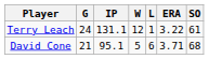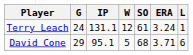columns swapped: L <-> SO
Terry Leach | ERA: 3.22 -> 3.24
David Cone | G: 21 -> 29
